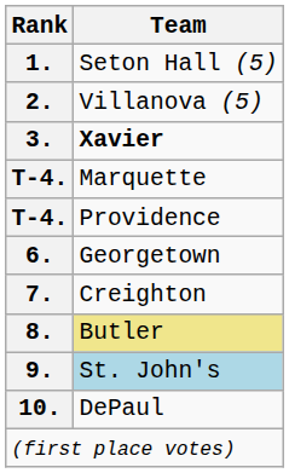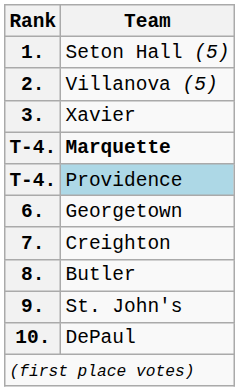3. | Team: bold -> normal
T-4. / Marquette | Team: normal -> bold
T-4. / Providence | Team: no background -> lightblue background
8. | Team: khaki background -> no background
9. | Team: lightblue background -> no background
